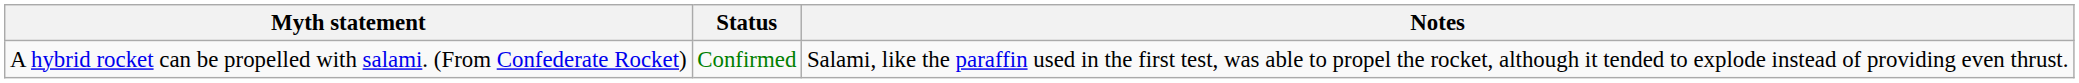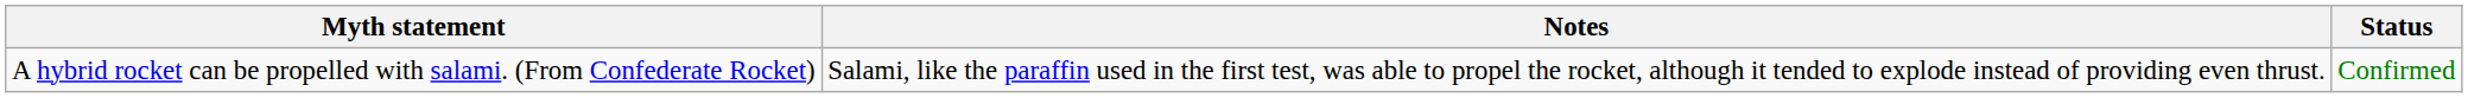columns swapped: Status <-> Notes
